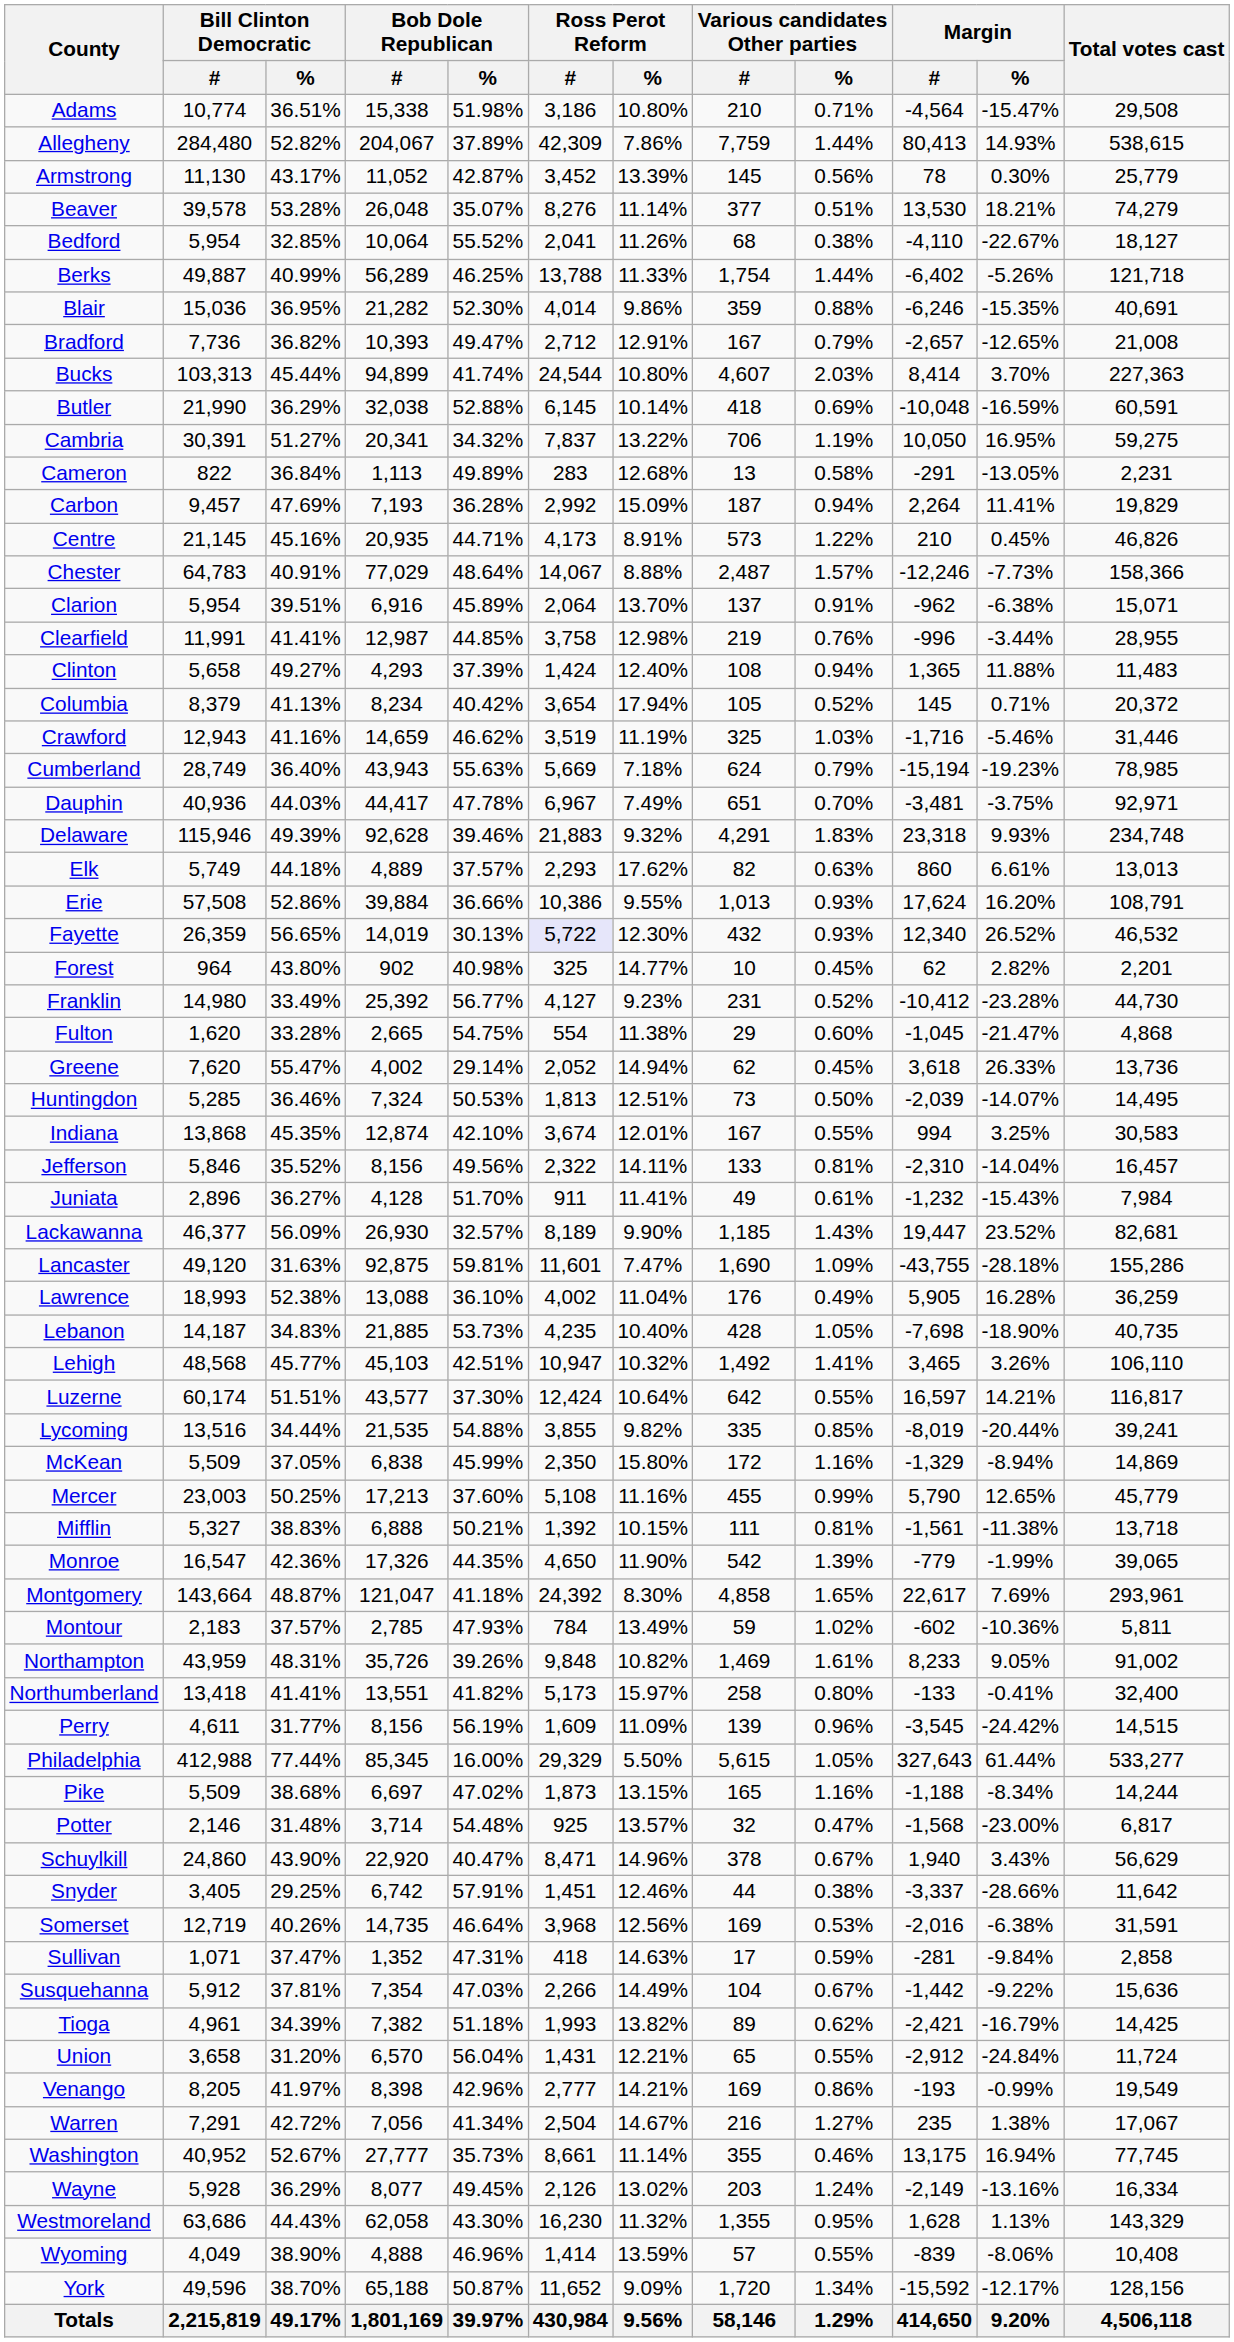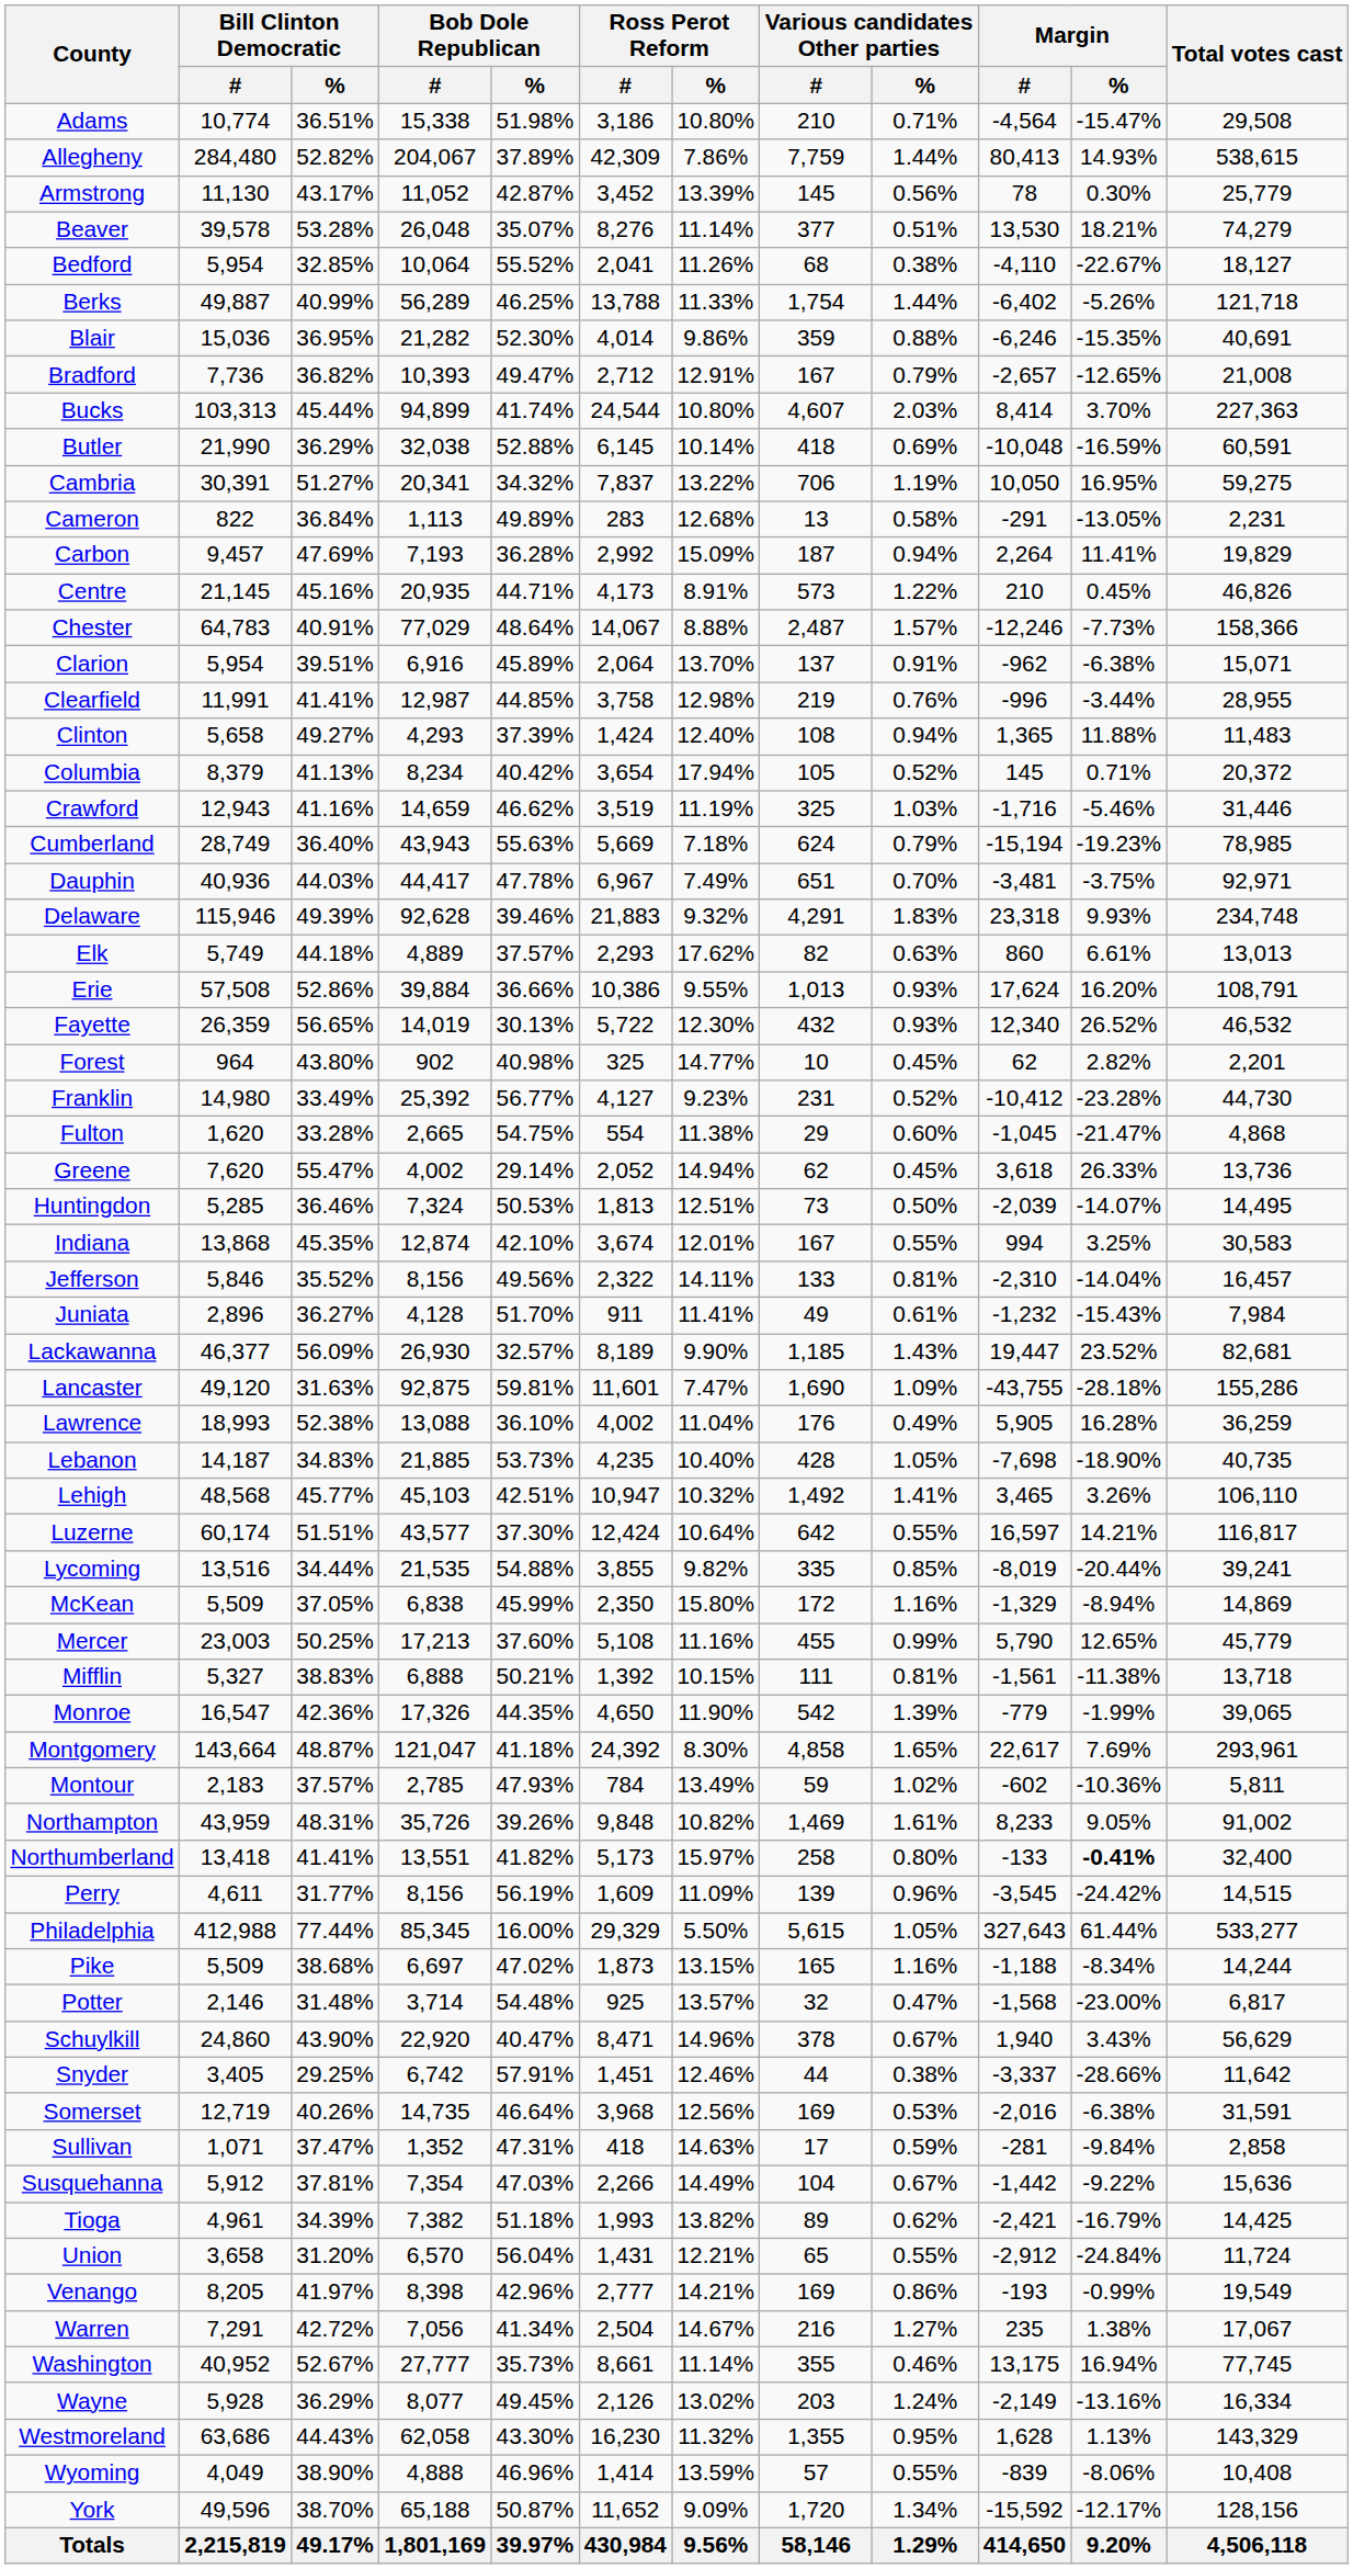Fayette | Ross Perot Reform / #: lavender background -> no background
Northumberland | Margin / %: normal -> bold
